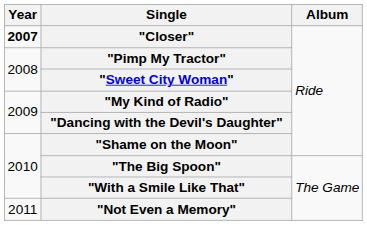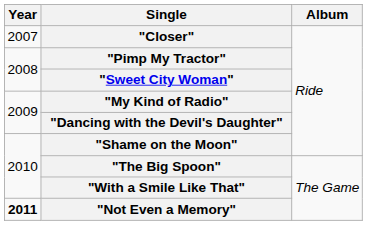"Closer" | Year: bold -> normal
"Not Even a Memory" | Year: normal -> bold
